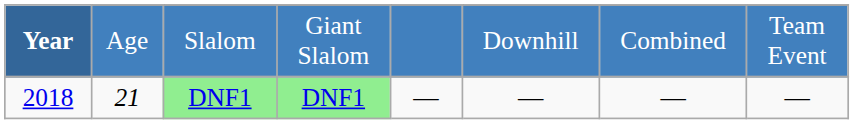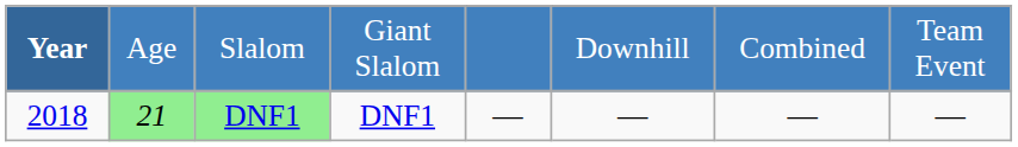2018 | column 2: no background -> lightgreen background
2018 | column 4: lightgreen background -> no background
